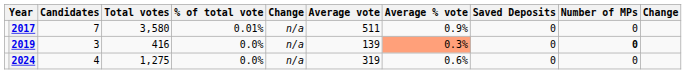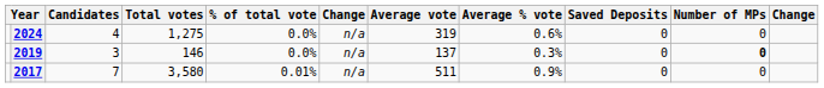rows swapped: 2017 <-> 2024
2019 | Total votes: 416 -> 146
2019 | Average vote: 139 -> 137
2019 | Average % vote: lightsalmon background -> no background
